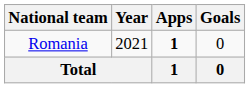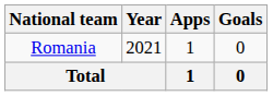Romania | Apps: bold -> normal
